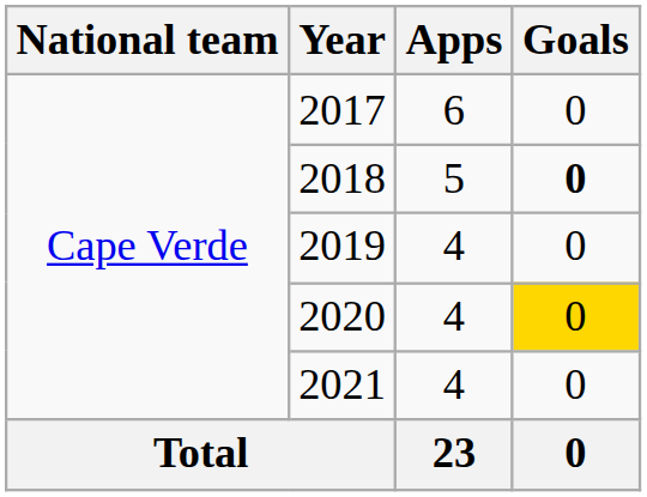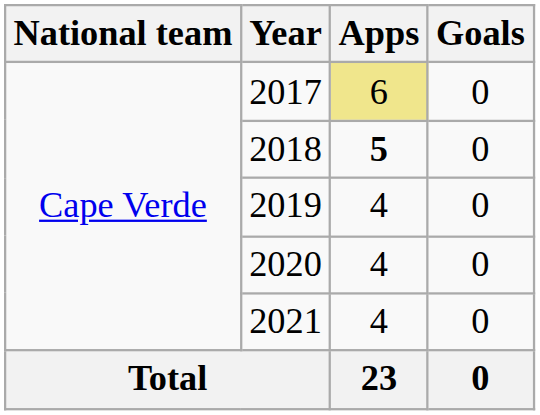2017 | Apps: no background -> khaki background
2018 | Apps: normal -> bold
2018 | Goals: bold -> normal
2020 | Goals: gold background -> no background
